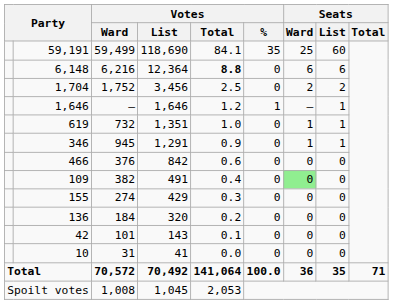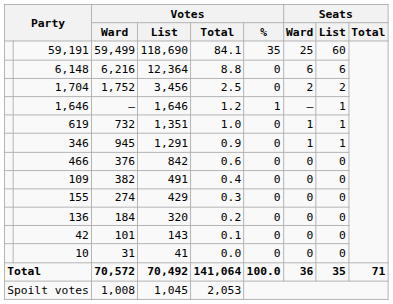6,148 | Votes / Total: bold -> normal
109 | Seats / Ward: lightgreen background -> no background
